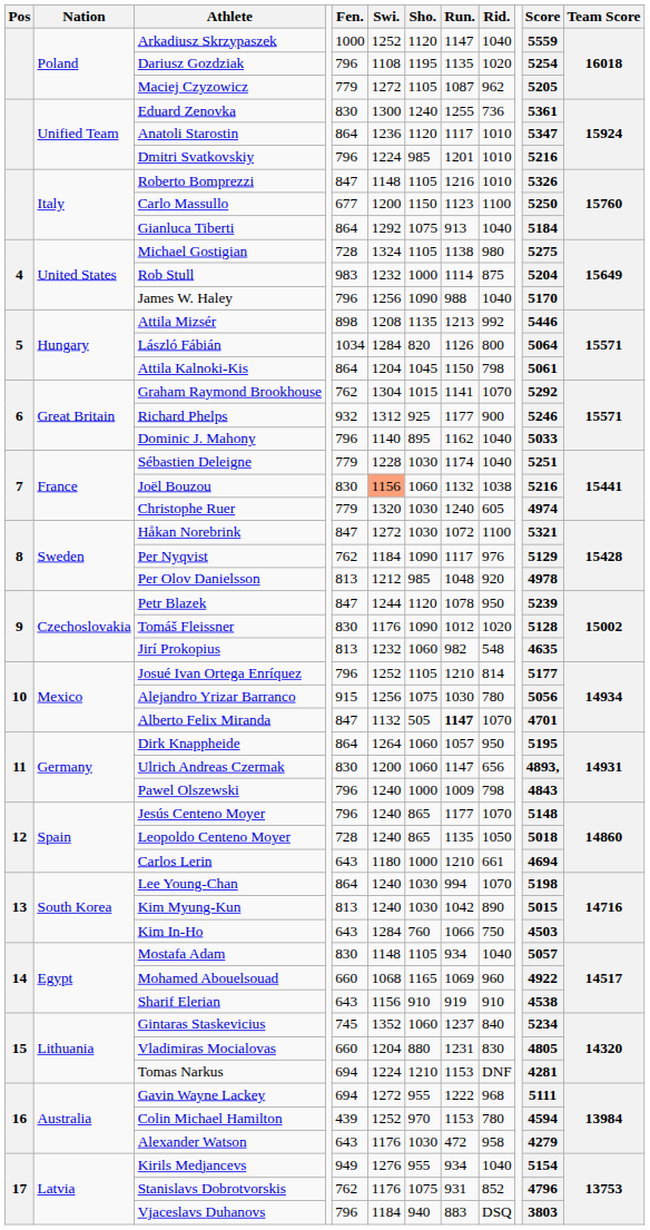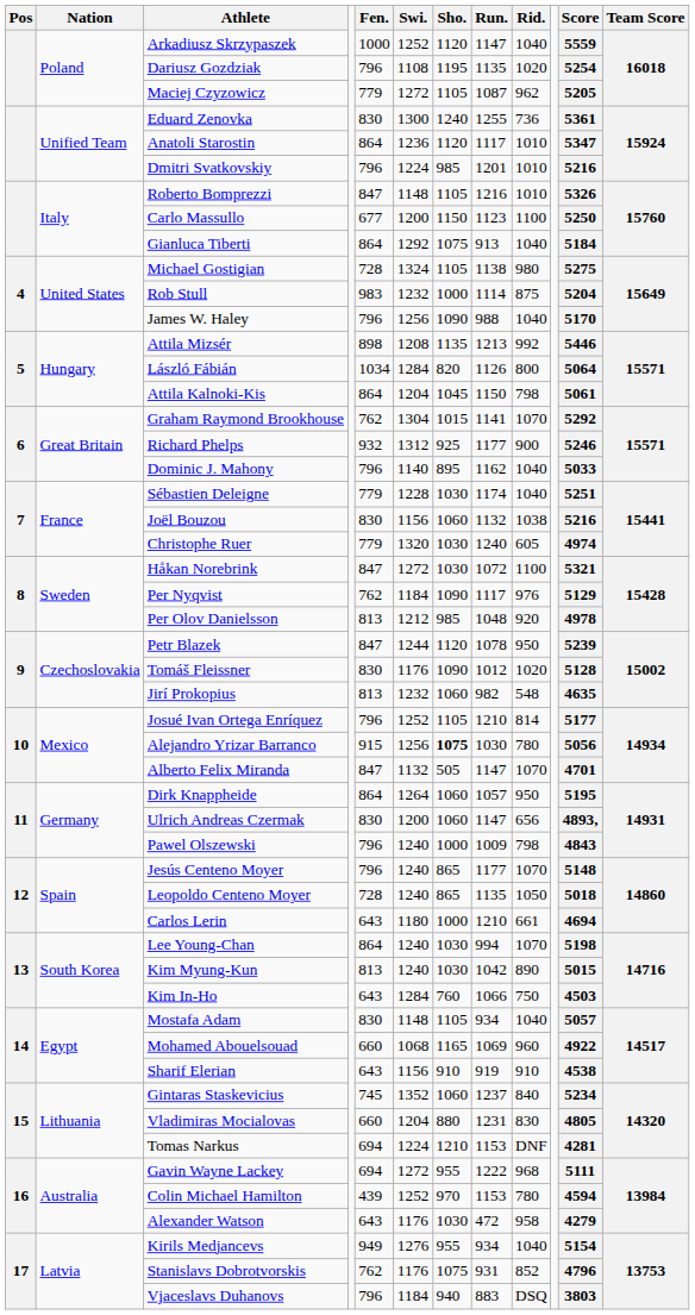Joël Bouzou | Swi.: lightsalmon background -> no background
Alejandro Yrizar Barranco | Sho.: normal -> bold
Alberto Felix Miranda | Run.: bold -> normal
